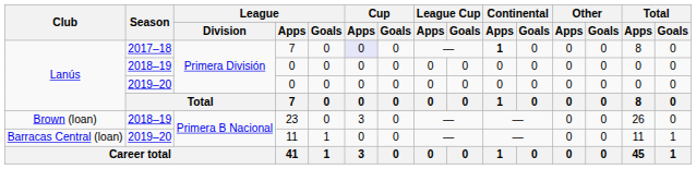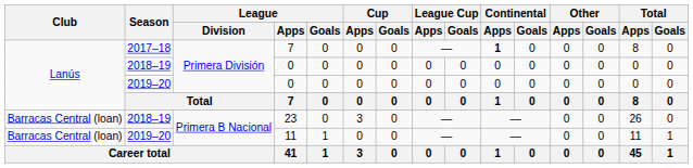2017–18 / 7 | Cup / Apps: lavender background -> no background
23 | Club: Brown (loan) -> Barracas Central (loan)
